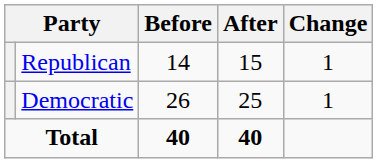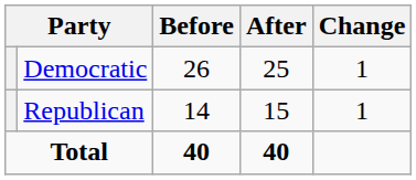rows swapped: Democratic <-> Republican
